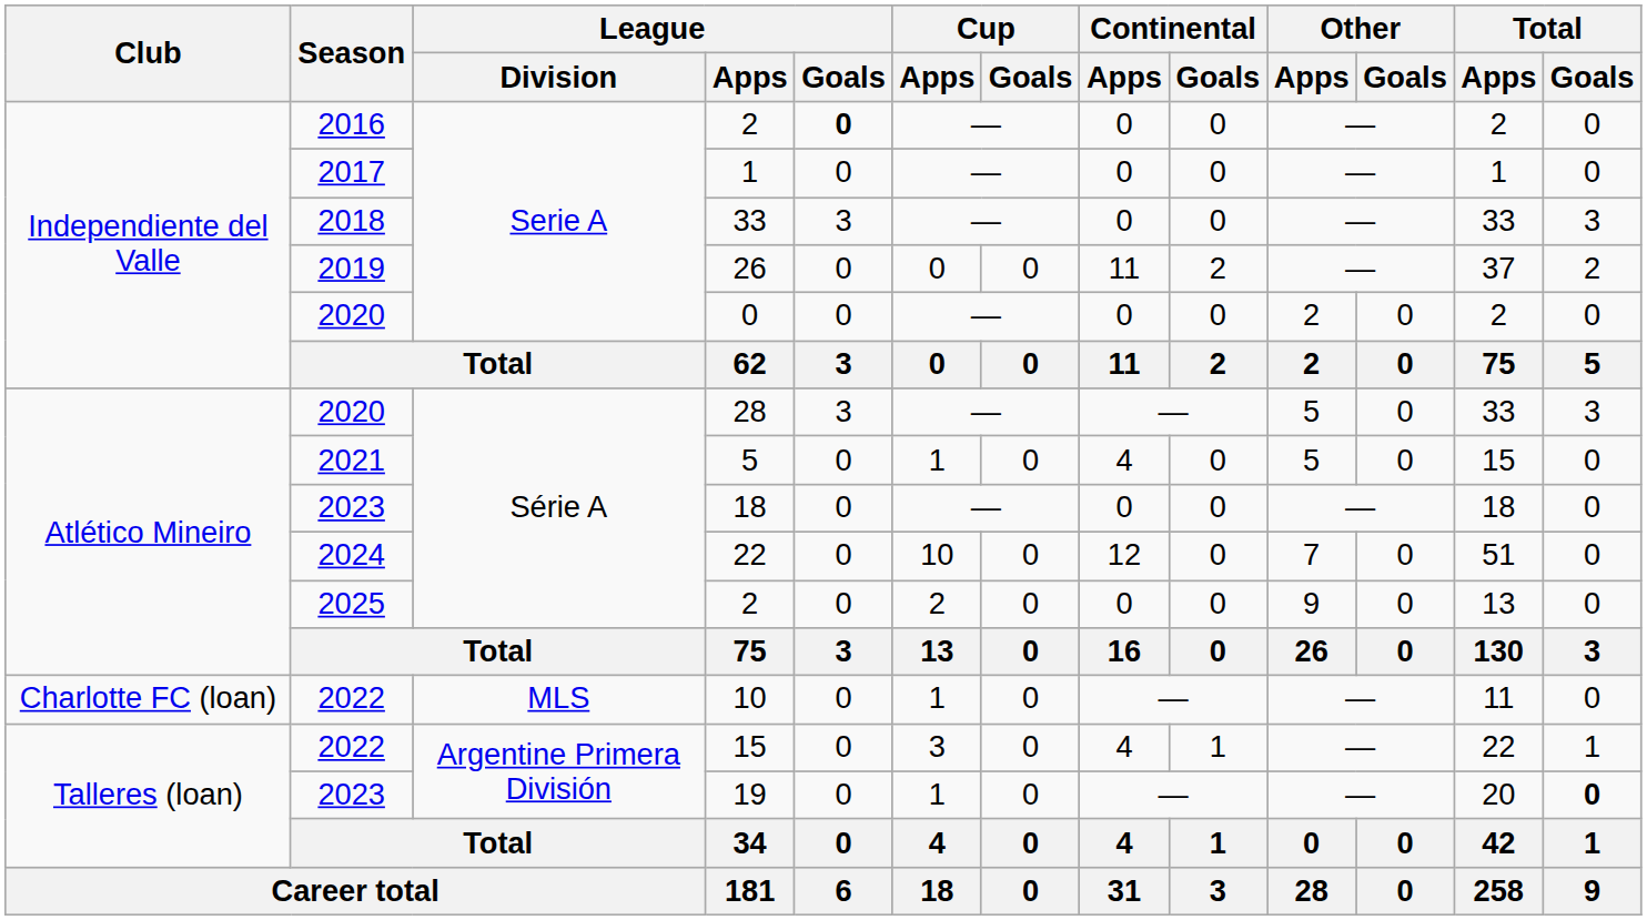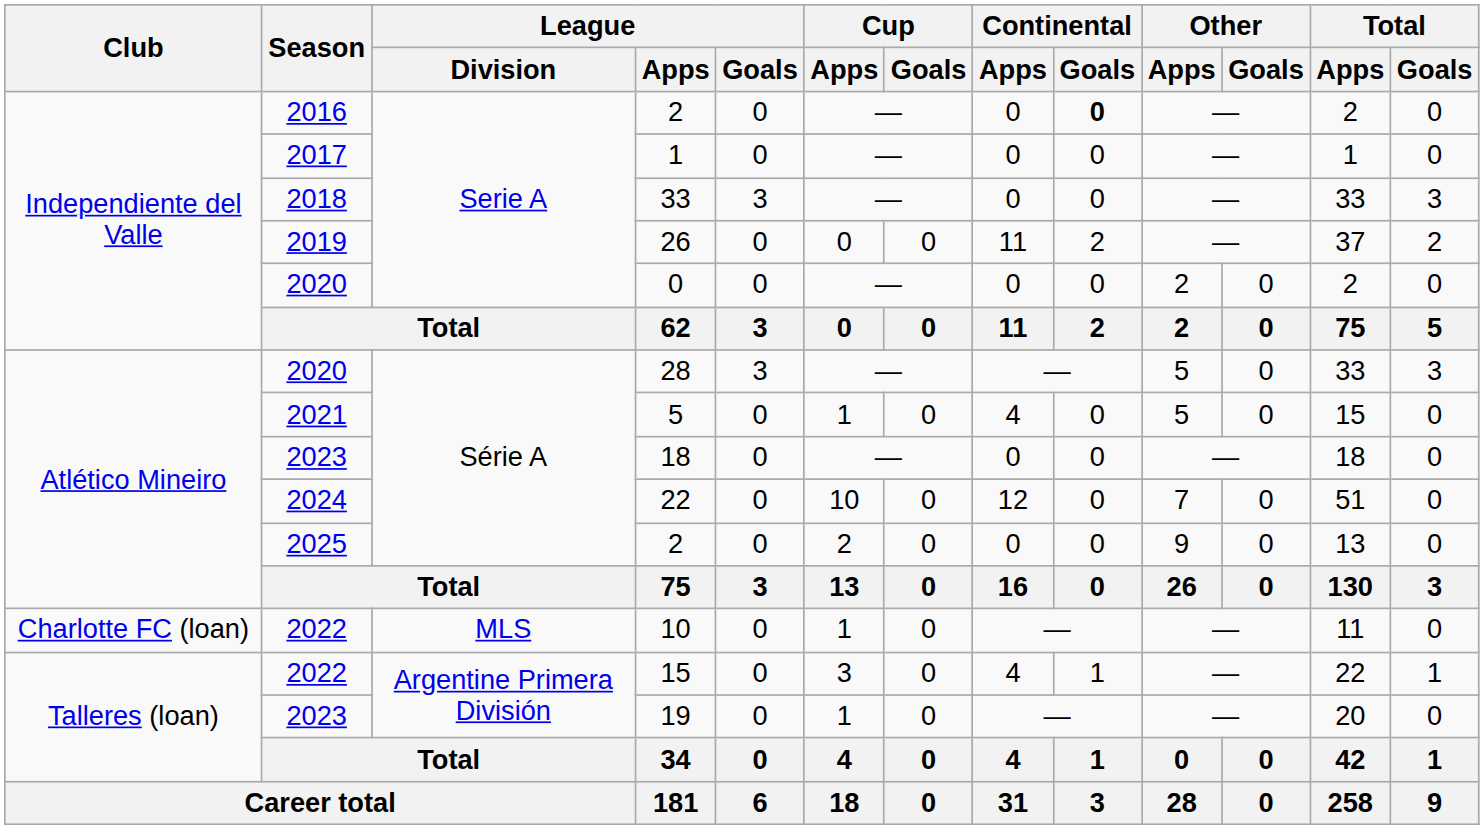2016 / 2 | League / Goals: bold -> normal
2016 / 2 | Continental / Goals: normal -> bold
19 | Total / Goals: bold -> normal
